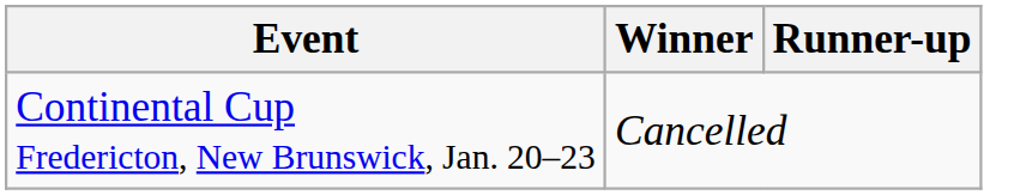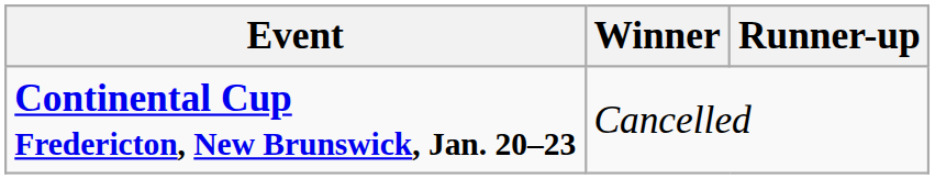Continental Cup Fredericton, New Brunswick, Jan. 20–23 | Event: normal -> bold
